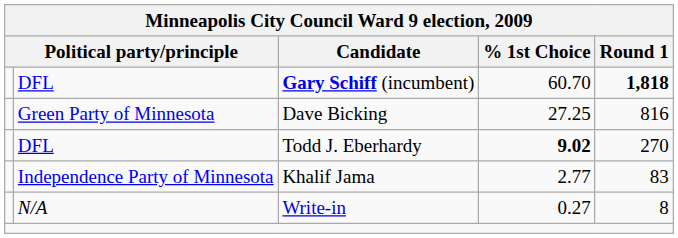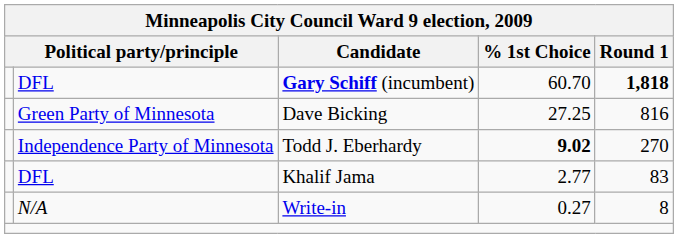Todd J. Eberhardy | column 2: DFL -> Independence Party of Minnesota
Khalif Jama | column 2: Independence Party of Minnesota -> DFL
